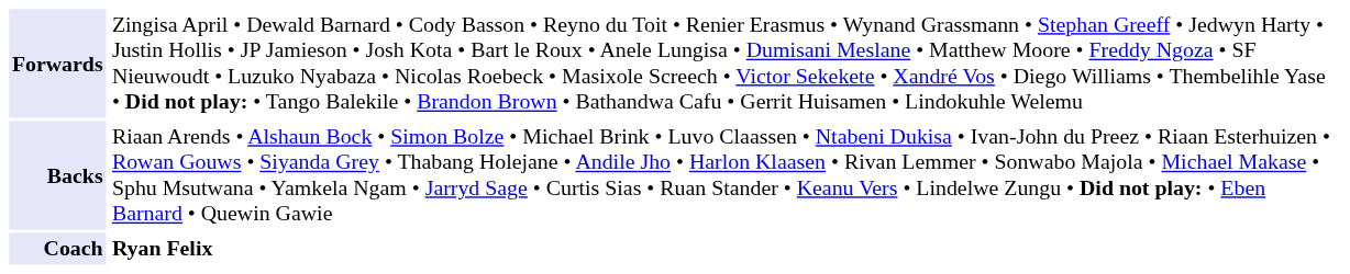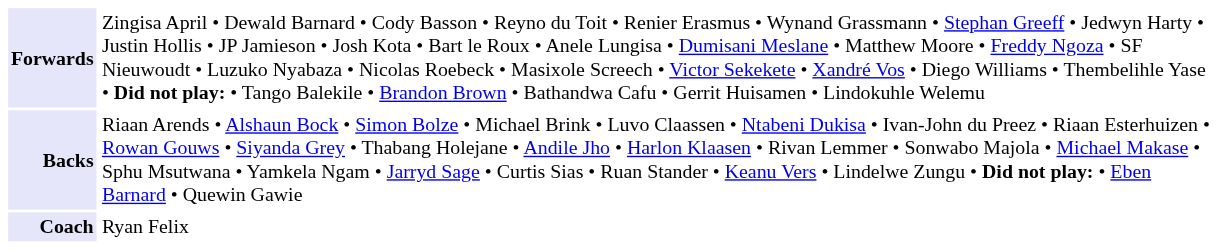Coach | column 2: bold -> normal
